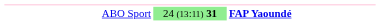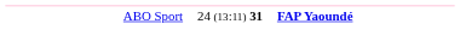ABO Sport | column 2: lightgreen background -> no background
